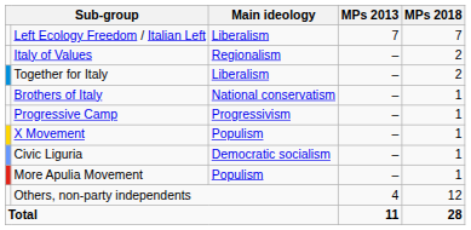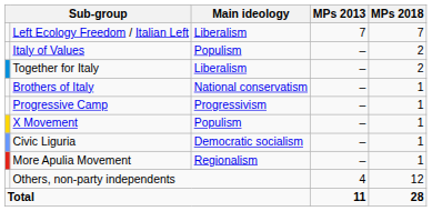Italy of Values | Main ideology: Regionalism -> Populism
More Apulia Movement | Main ideology: Populism -> Regionalism
